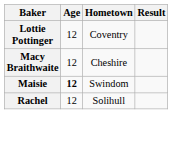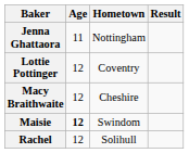+ row: Jenna Ghattaora | 11 | Nottingham
